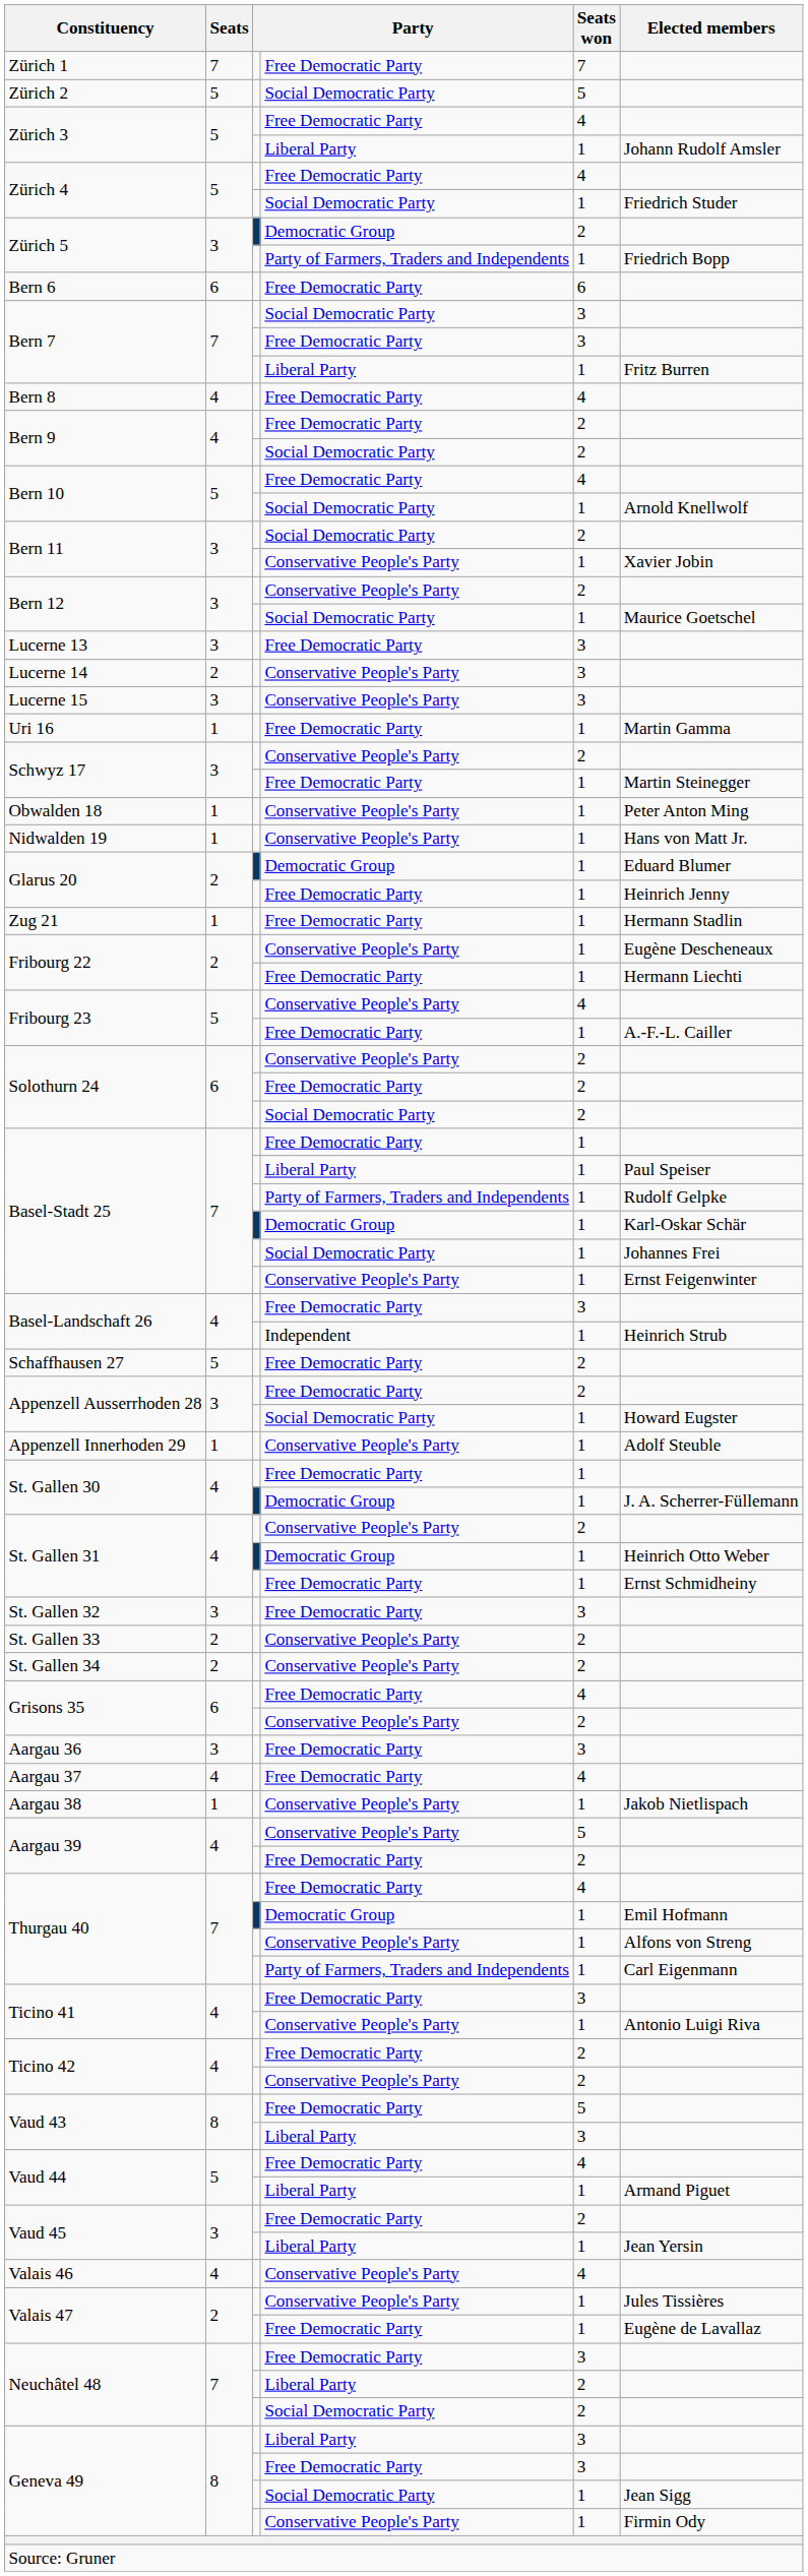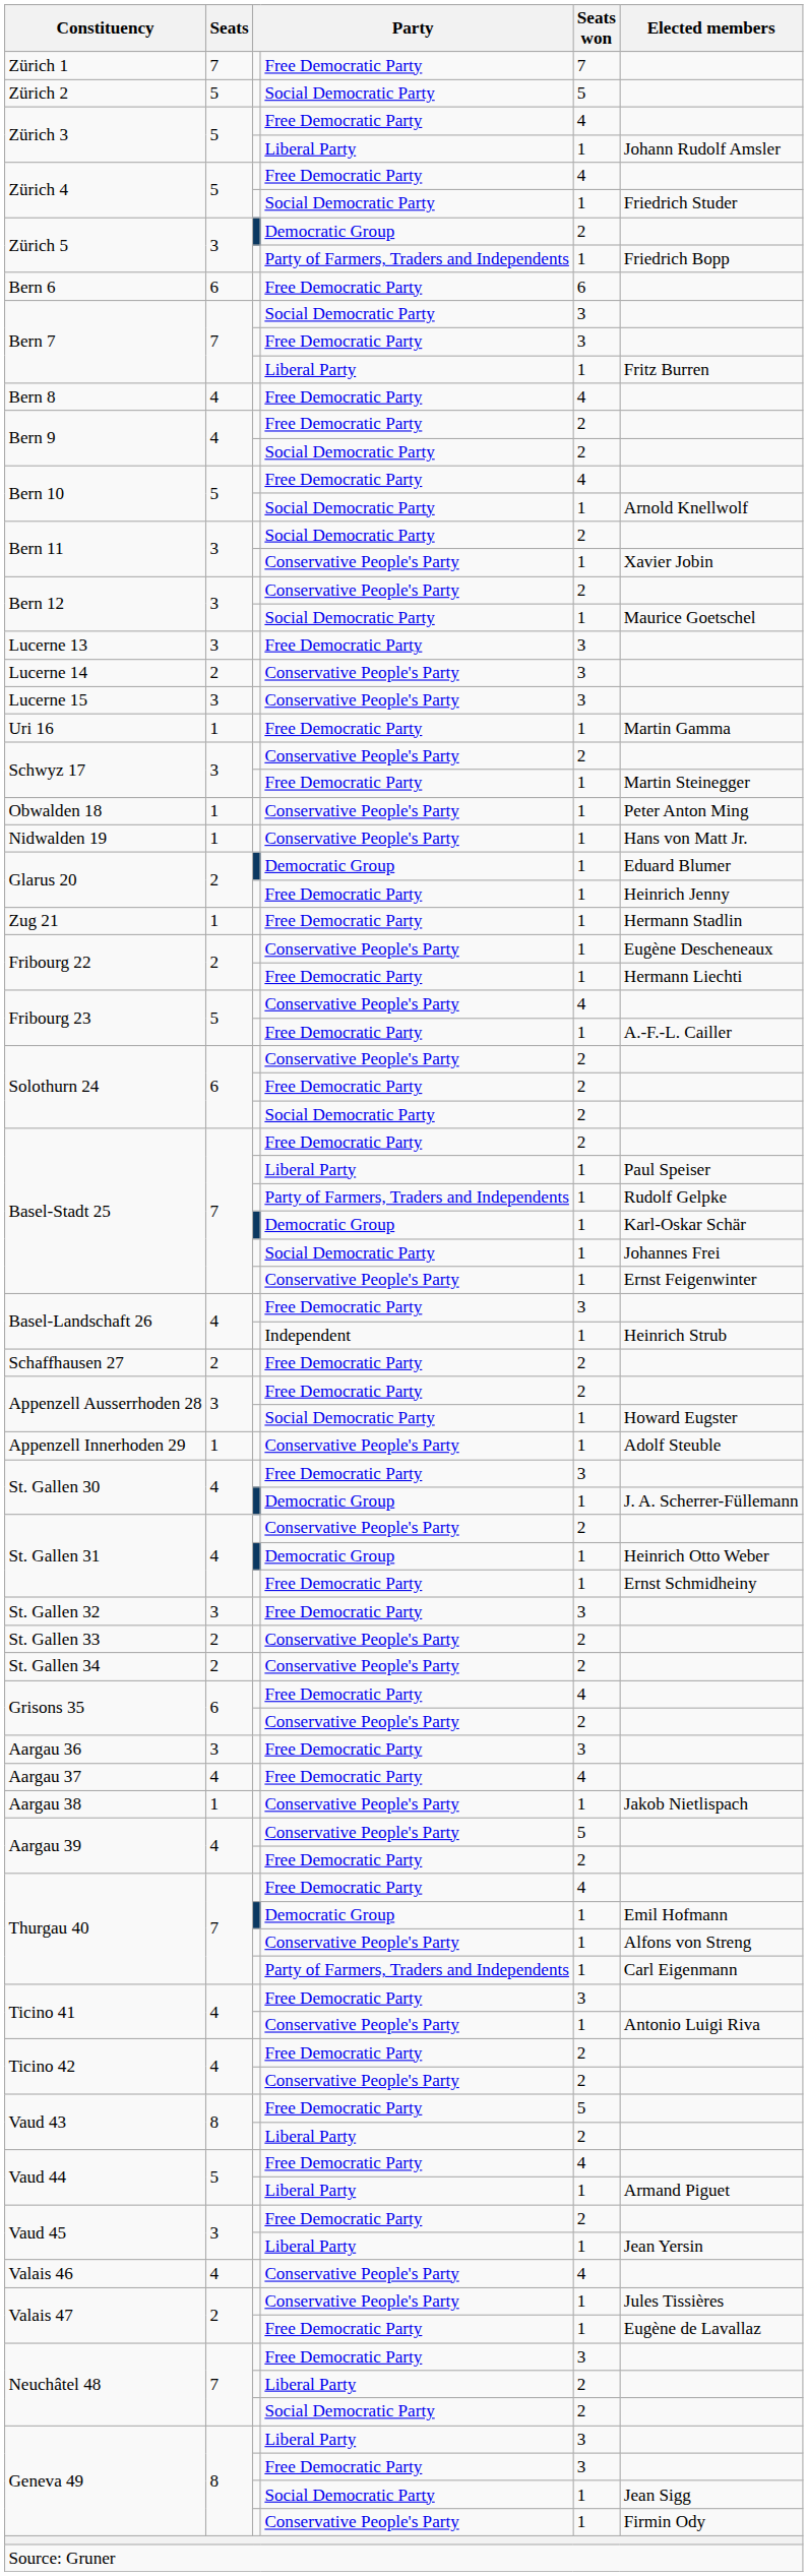Basel-Stadt 25 / Free Democratic Party | Seats won: 1 -> 2
Schaffhausen 27 | Seats: 5 -> 2
St. Gallen 30 / Free Democratic Party | Seats won: 1 -> 3
Vaud 43 / Liberal Party | Seats won: 3 -> 2
